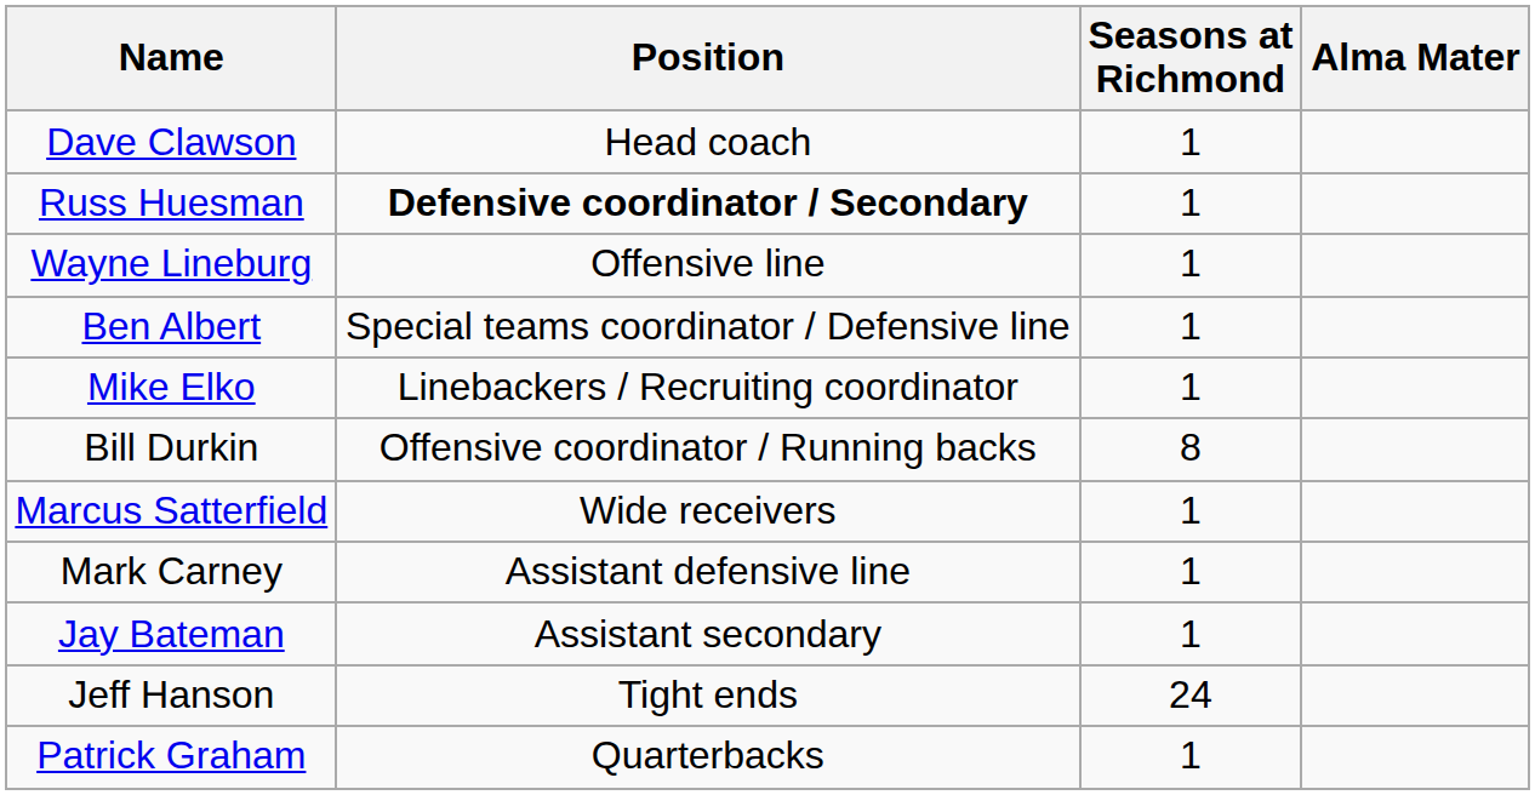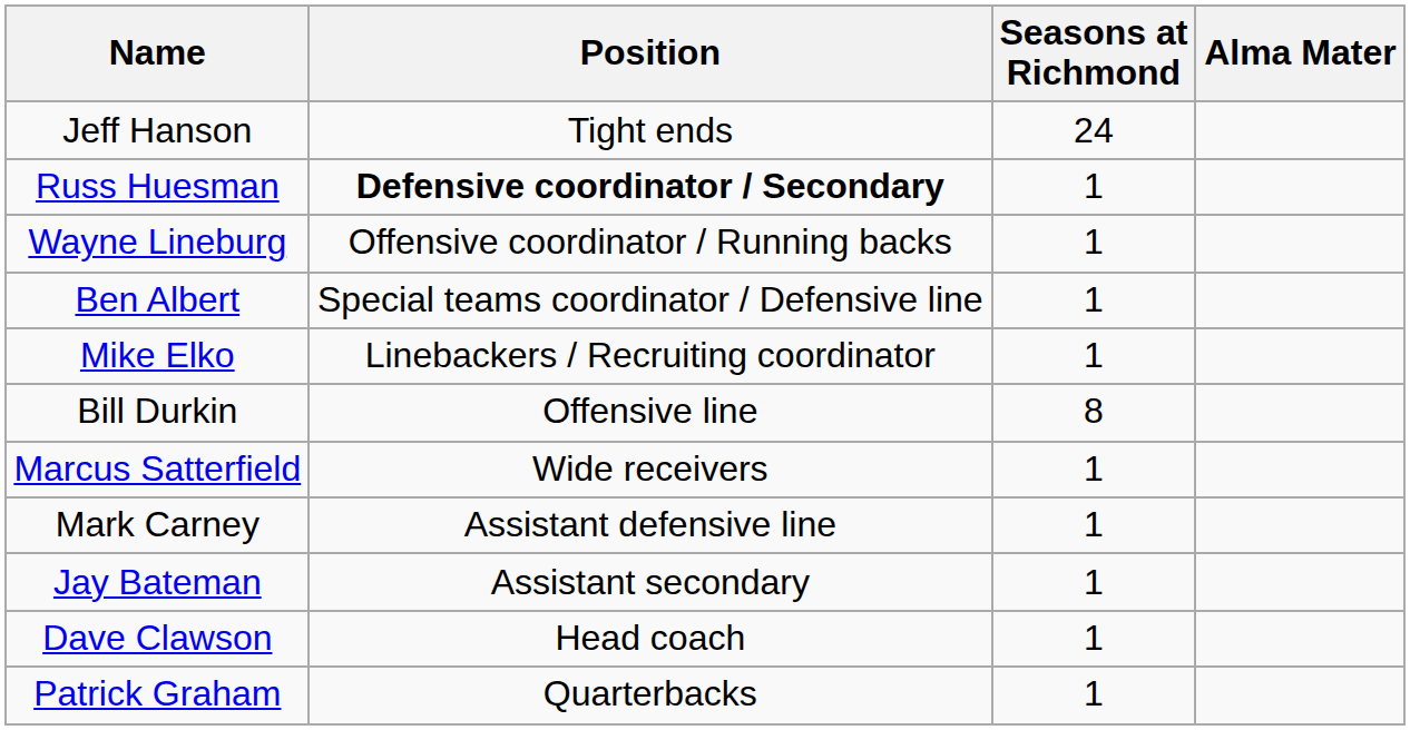rows swapped: Dave Clawson <-> Jeff Hanson
Wayne Lineburg | Position: Offensive line -> Offensive coordinator / Running backs
Bill Durkin | Position: Offensive coordinator / Running backs -> Offensive line
